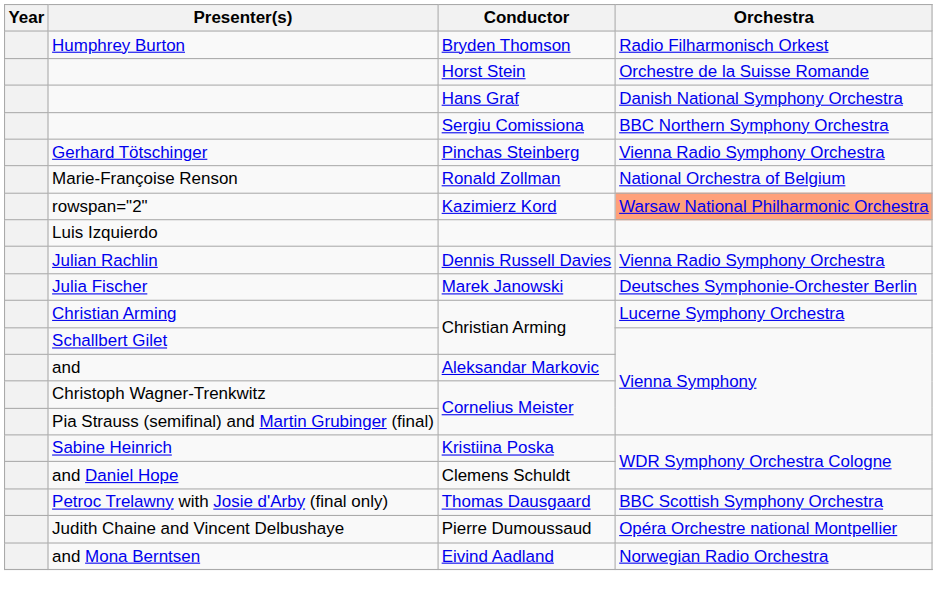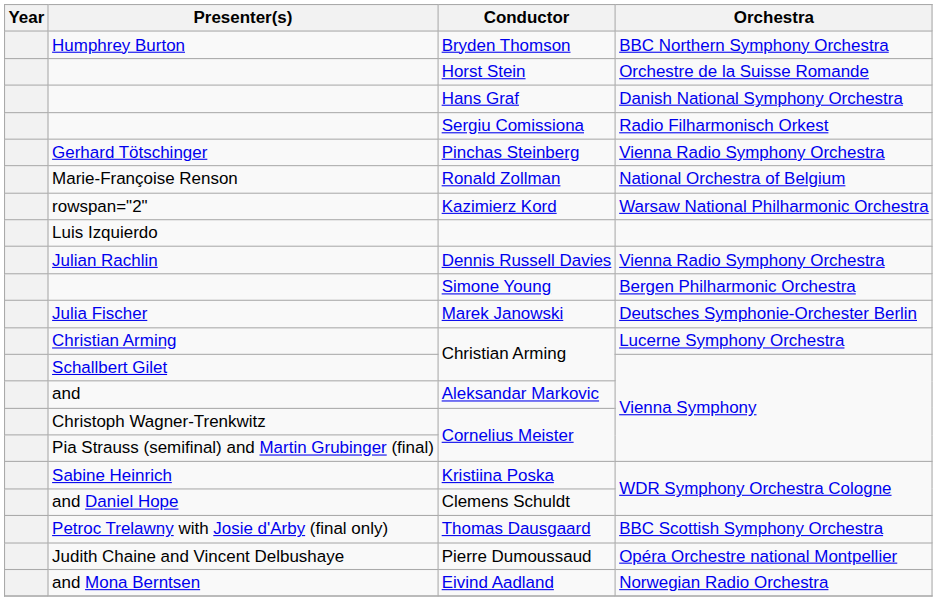Bryden Thomson | Orchestra: Radio Filharmonisch Orkest -> BBC Northern Symphony Orchestra
Sergiu Comissiona | Orchestra: BBC Northern Symphony Orchestra -> Radio Filharmonisch Orkest
Kazimierz Kord | Orchestra: lightsalmon background -> no background
+ row: Simone Young | Bergen Philharmonic Orchestra
